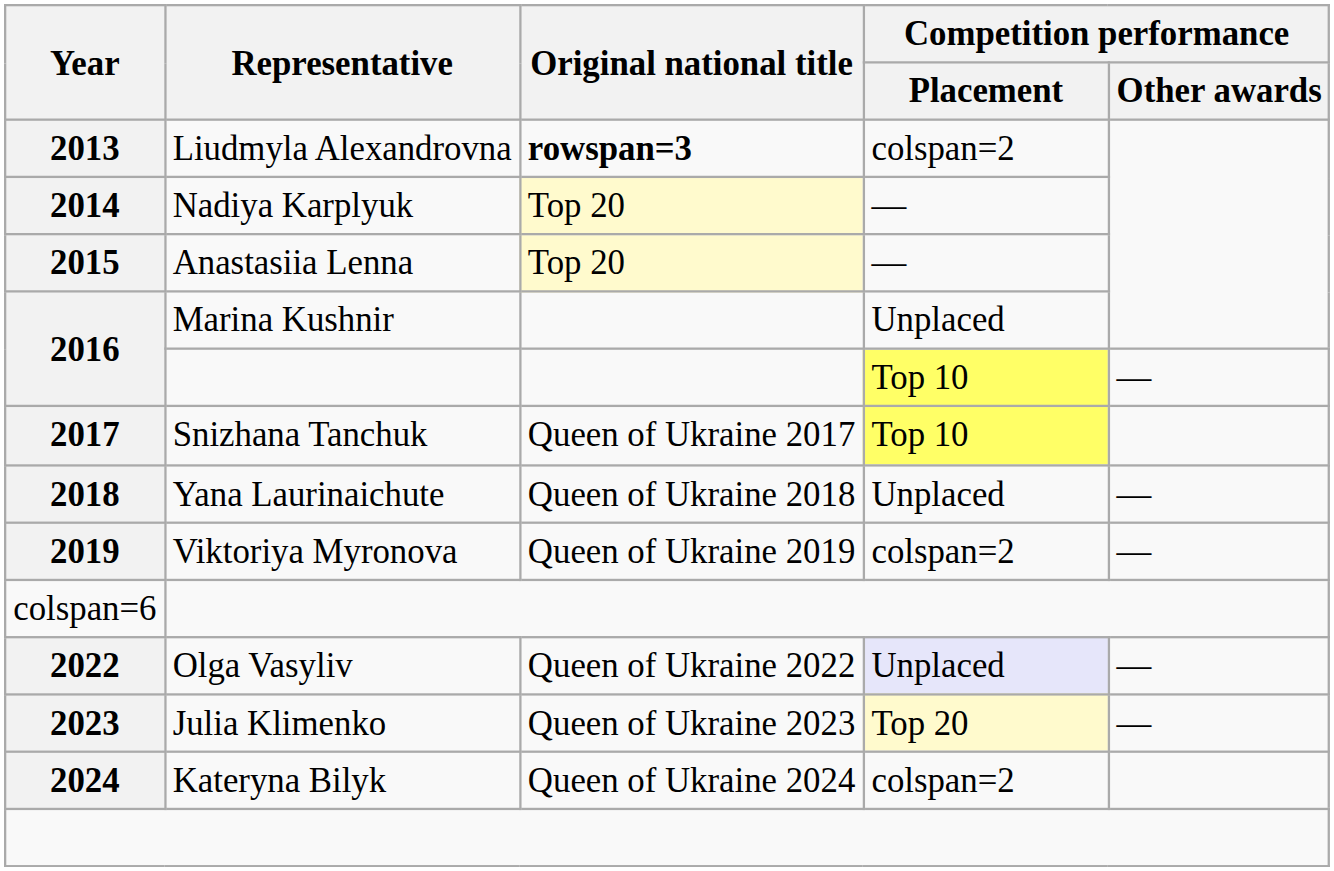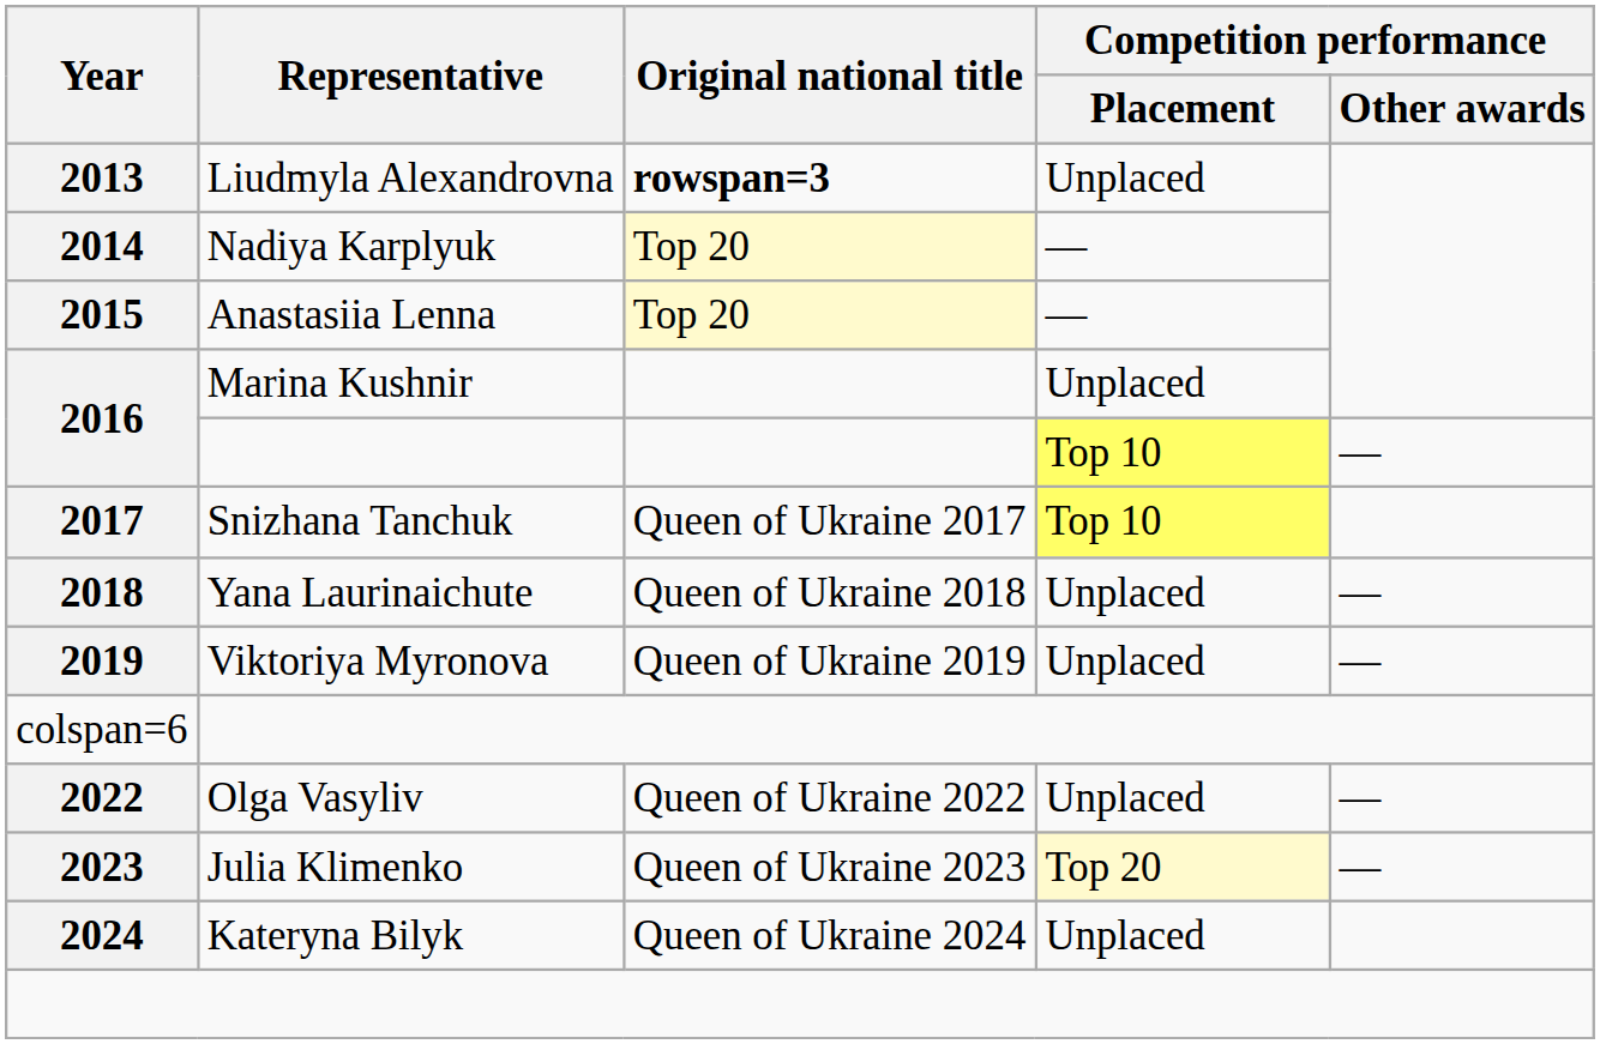2013 | Competition performance / Placement: colspan=2 -> Unplaced
2019 | Competition performance / Placement: colspan=2 -> Unplaced
2022 | Competition performance / Placement: lavender background -> no background
2024 | Competition performance / Placement: colspan=2 -> Unplaced
